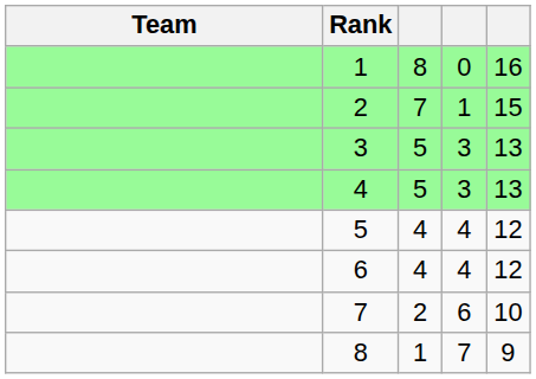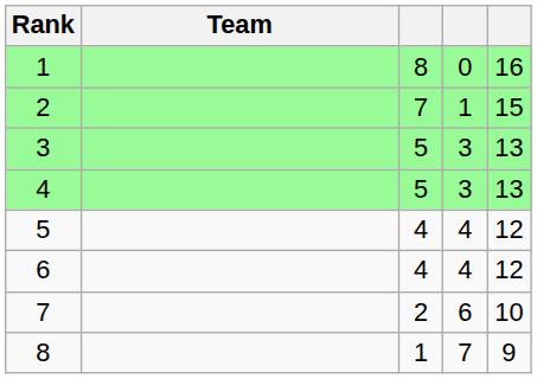columns swapped: Rank <-> Team
